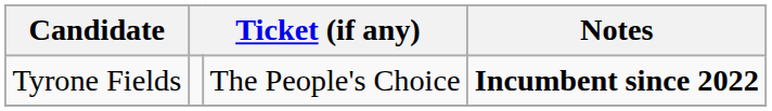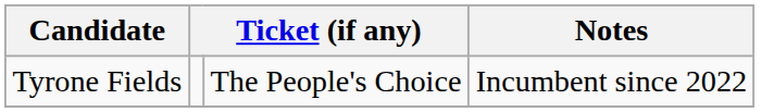Tyrone Fields | Notes: bold -> normal
